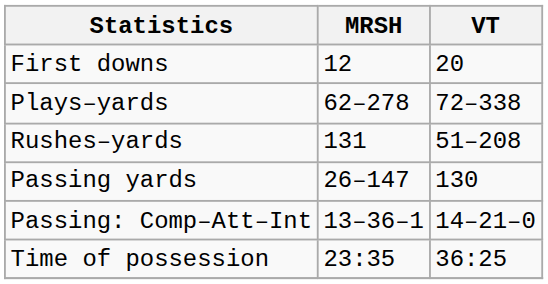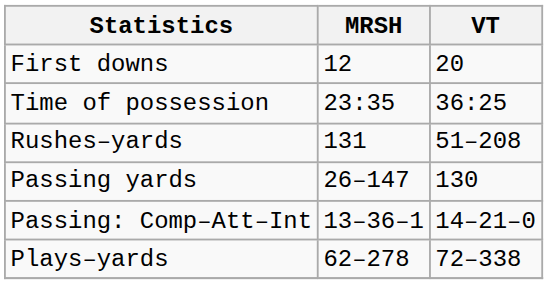rows swapped: Plays–yards <-> Time of possession
